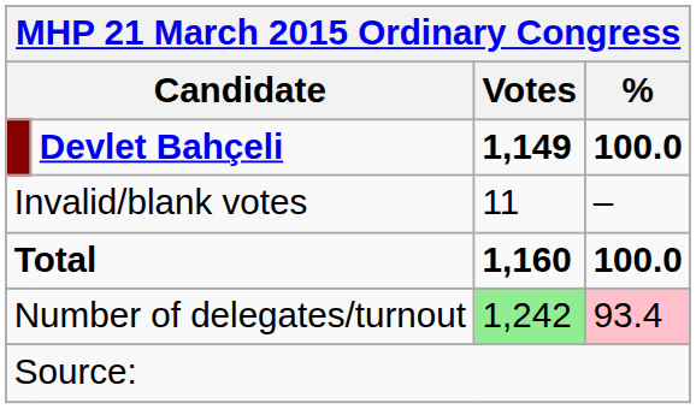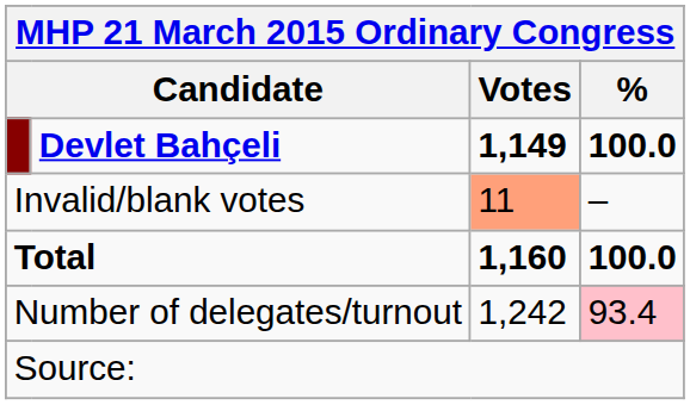Invalid/blank votes | Votes: no background -> lightsalmon background
Number of delegates/turnout | Votes: lightgreen background -> no background
